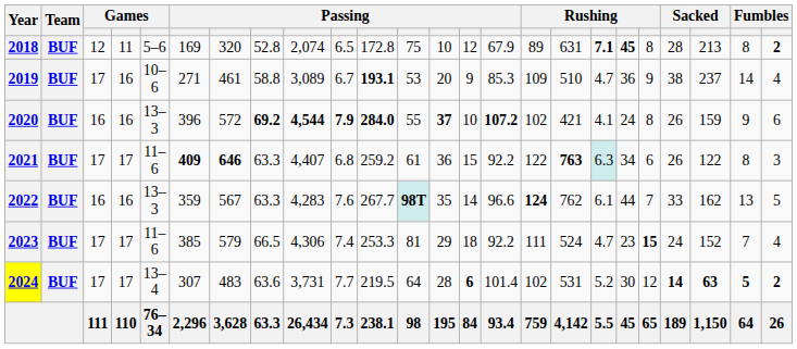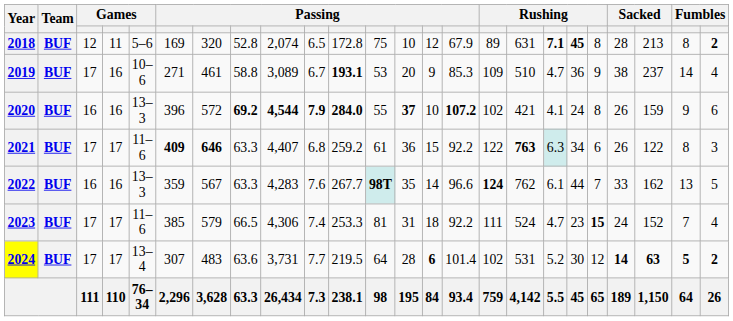2023 | column 13: 29 -> 31
